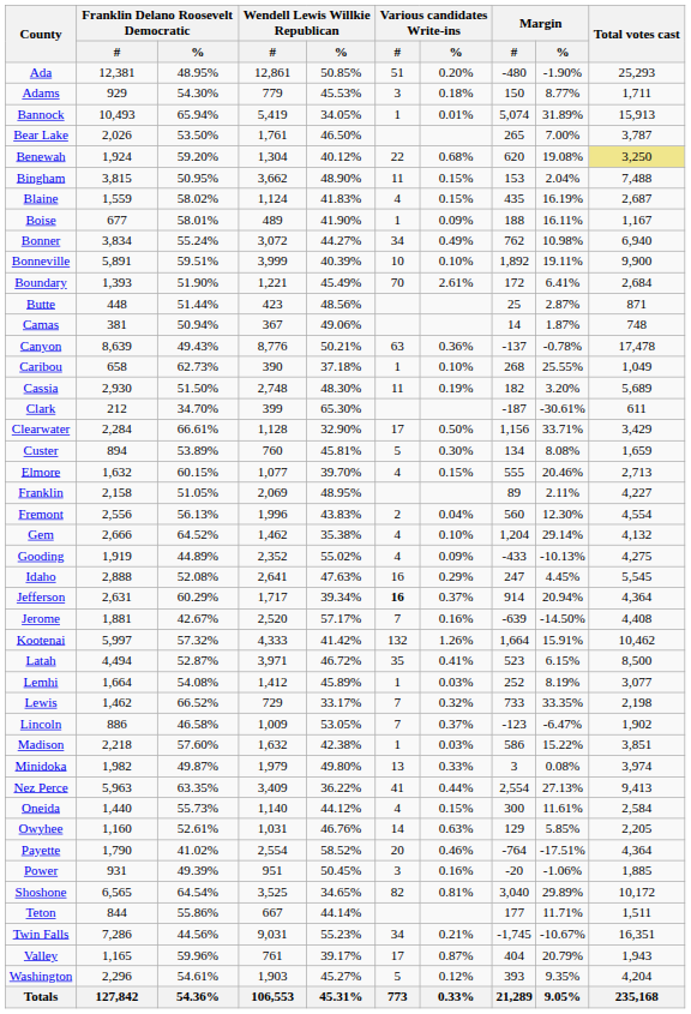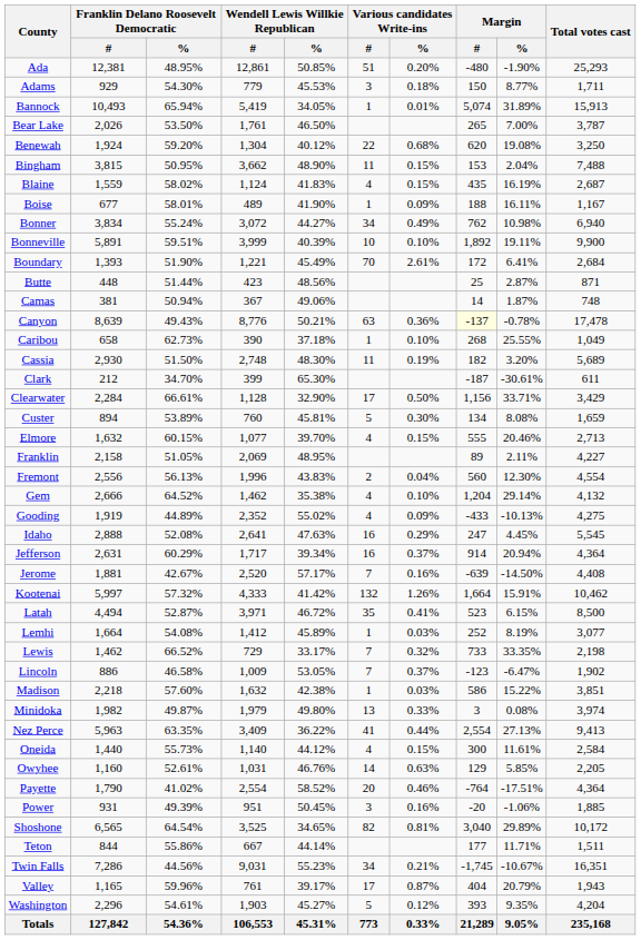Benewah | Total votes cast: khaki background -> no background
Canyon | Margin / #: no background -> lightyellow background
Jefferson | Various candidates Write-ins / #: bold -> normal
